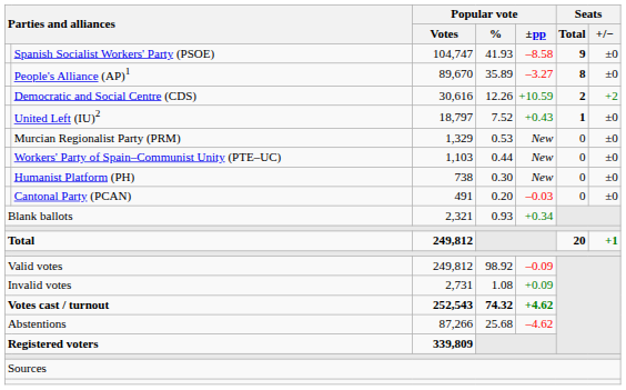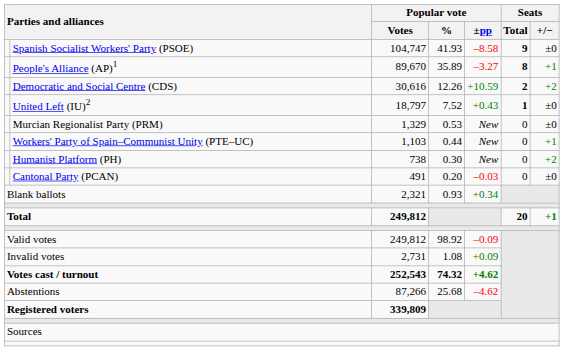People's Alliance (AP)1 | Seats / +/−: ±0 -> +1
Workers' Party of Spain–Communist Unity (PTE–UC) | Seats / +/−: ±0 -> +1
Humanist Platform (PH) | Seats / +/−: ±0 -> +2
